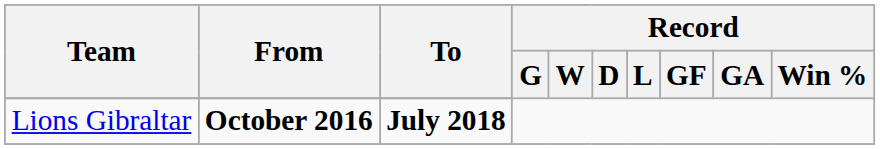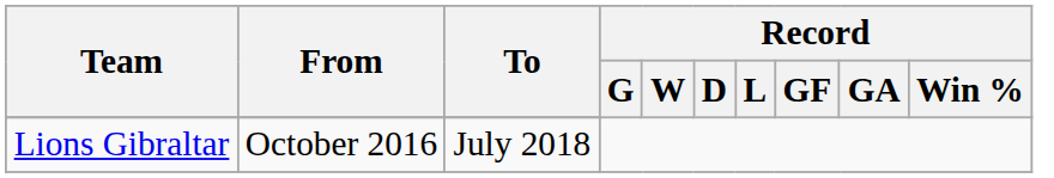Lions Gibraltar | From: bold -> normal
Lions Gibraltar | To: bold -> normal
